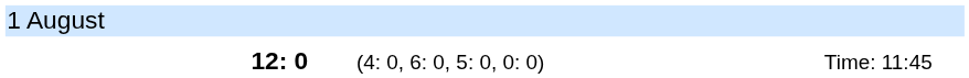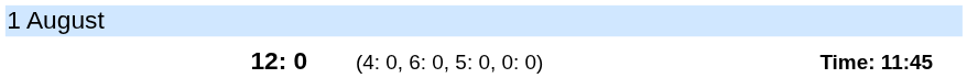row 2 | column 3: normal -> bold
